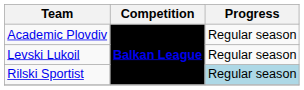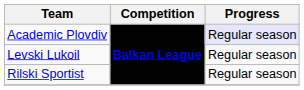Academic Plovdiv | Progress: no background -> lavender background
Rilski Sportist | Progress: lightblue background -> no background
